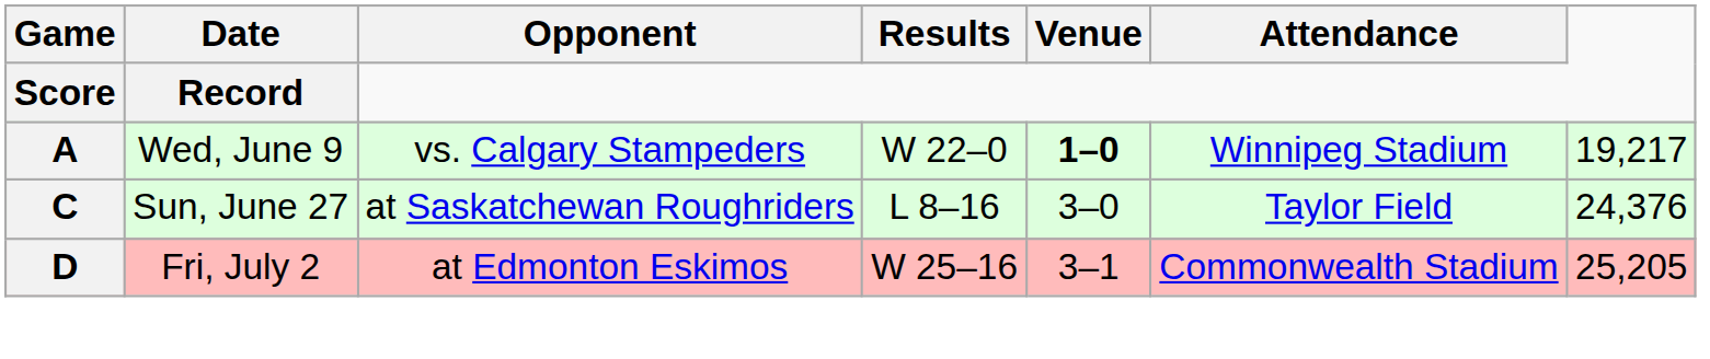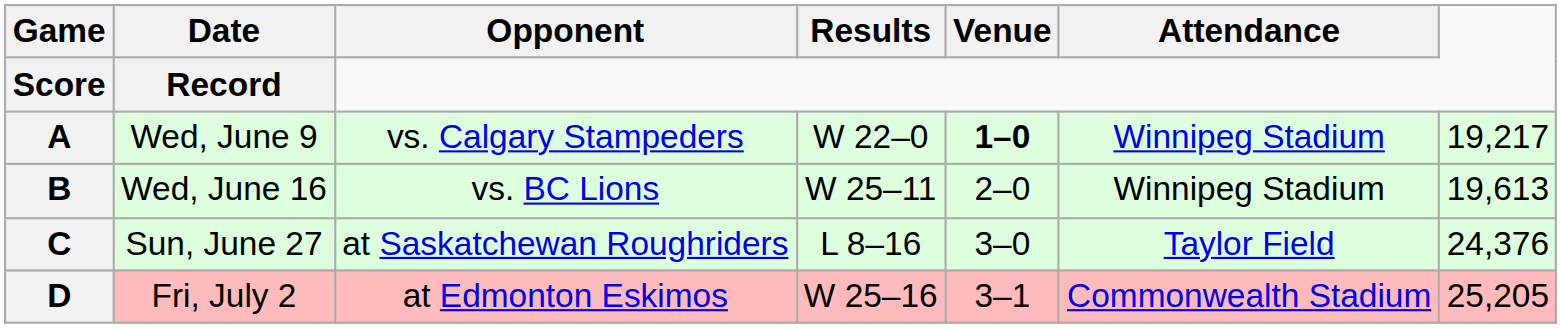+ row: B | Wed, June 16 | vs. BC Lions | W 25–11 | 2–0 | Winnipeg Stadium | 19,613
